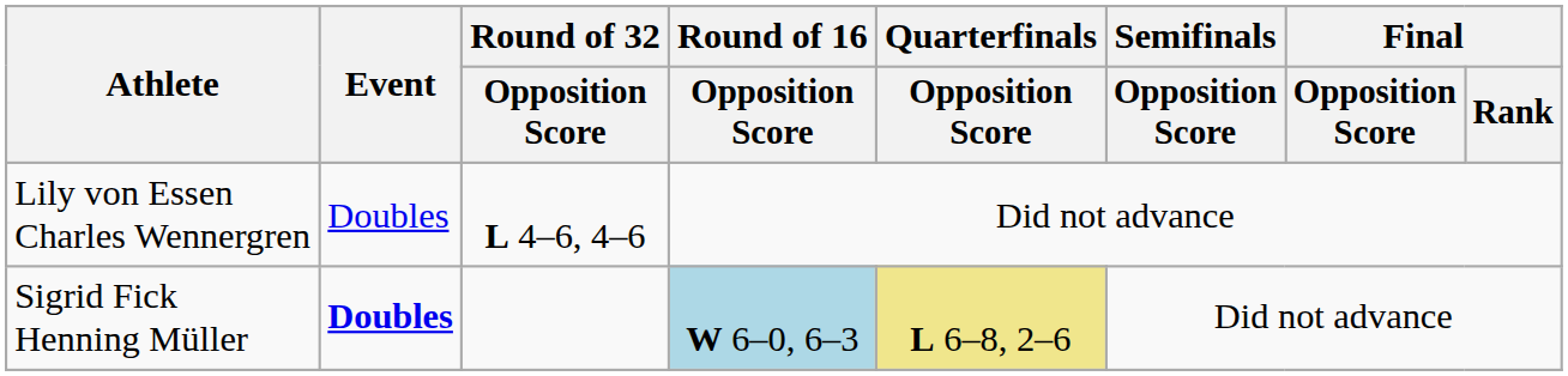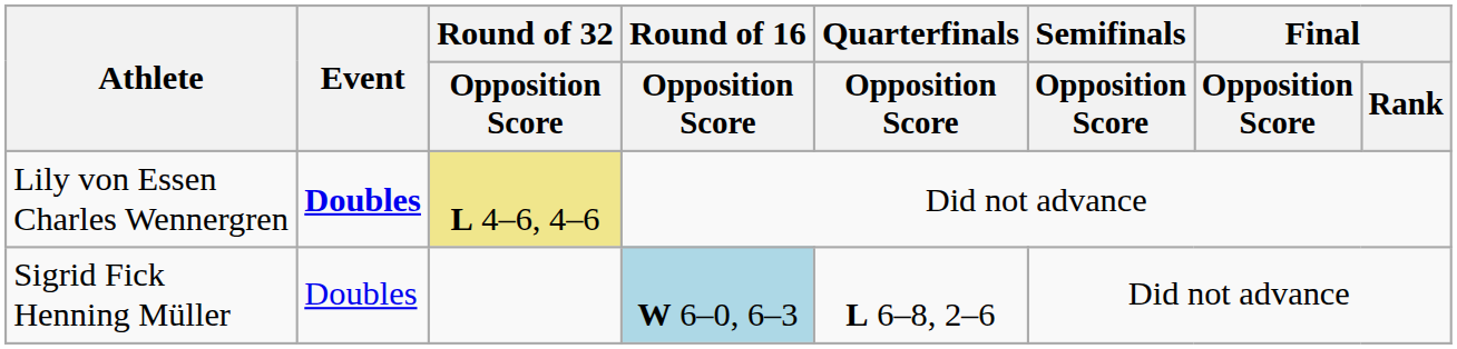Lily von Essen Charles Wennergren | Event: normal -> bold
Lily von Essen Charles Wennergren | Round of 32 / Opposition Score: no background -> khaki background
Sigrid Fick Henning Müller | Event: bold -> normal
Sigrid Fick Henning Müller | Quarterfinals / Opposition Score: khaki background -> no background
